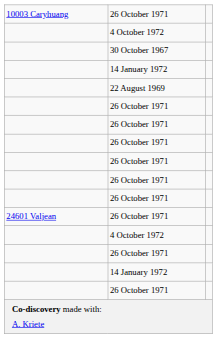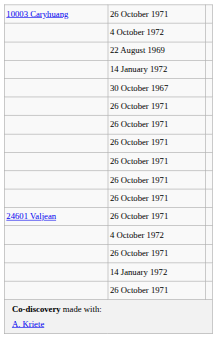rows swapped: 30 October 1967 <-> 22 August 1969
